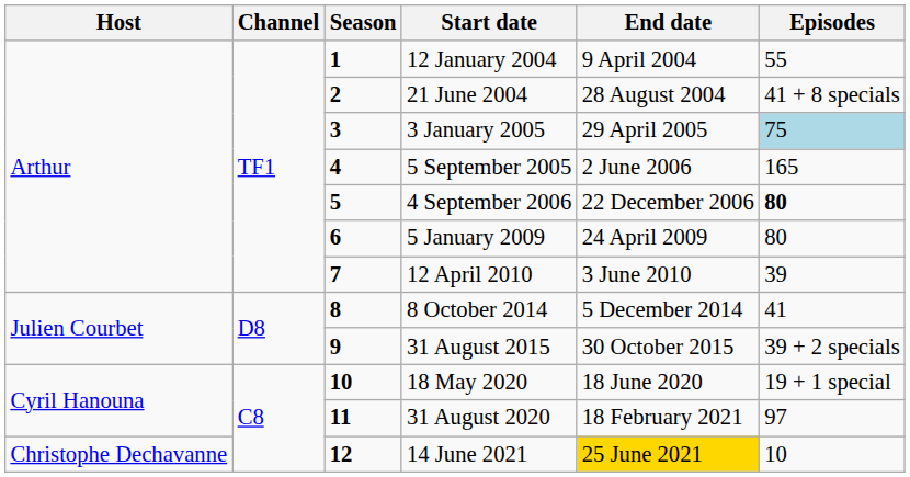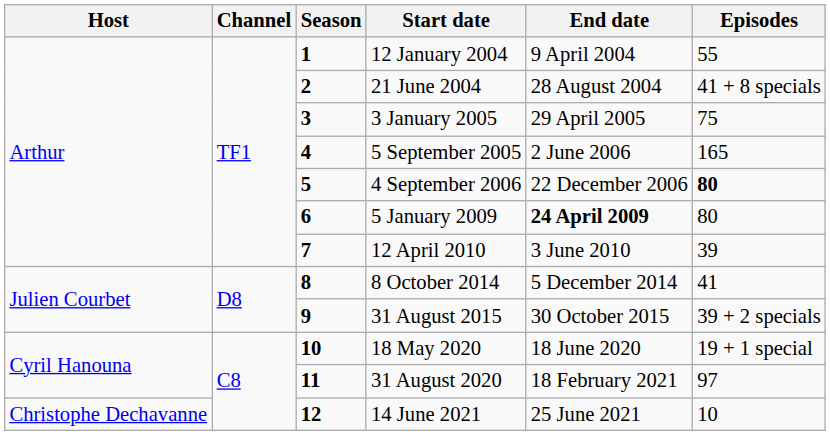3 January 2005 | Episodes: lightblue background -> no background
5 January 2009 | End date: normal -> bold
14 June 2021 | End date: gold background -> no background
